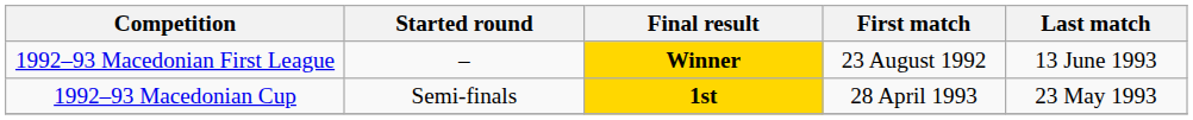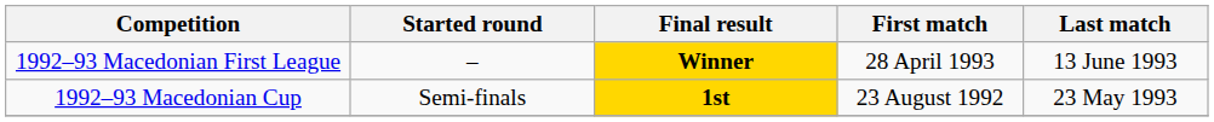1992–93 Macedonian First League | First match: 23 August 1992 -> 28 April 1993
1992–93 Macedonian Cup | First match: 28 April 1993 -> 23 August 1992
